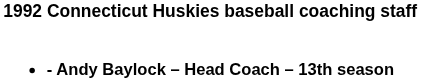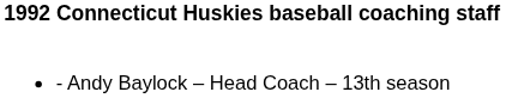- Andy Baylock – Head Coach – 13th season | column 1: bold -> normal
